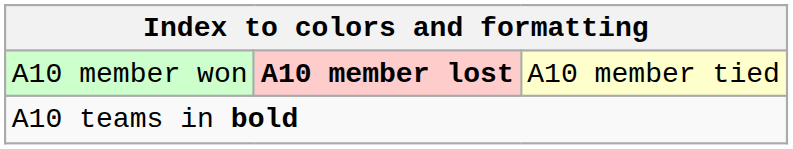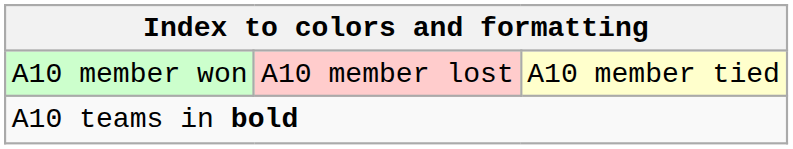A10 member won | column 2: bold -> normal
